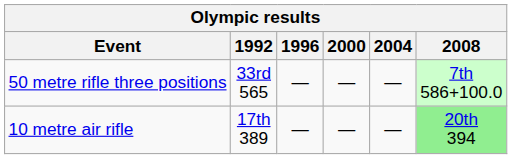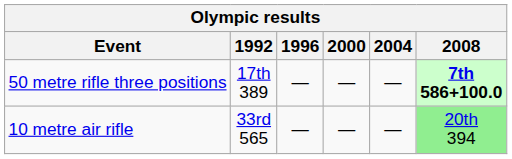50 metre rifle three positions | 1992: 33rd 565 -> 17th 389
50 metre rifle three positions | 2008: normal -> bold
10 metre air rifle | 1992: 17th 389 -> 33rd 565
